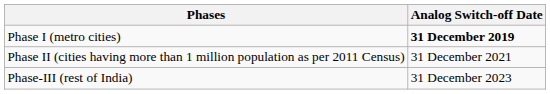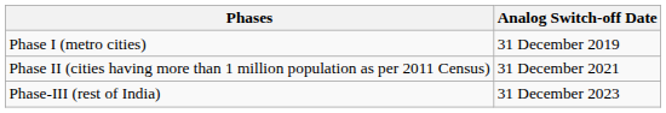Phase I (metro cities) | Analog Switch-off Date: bold -> normal
